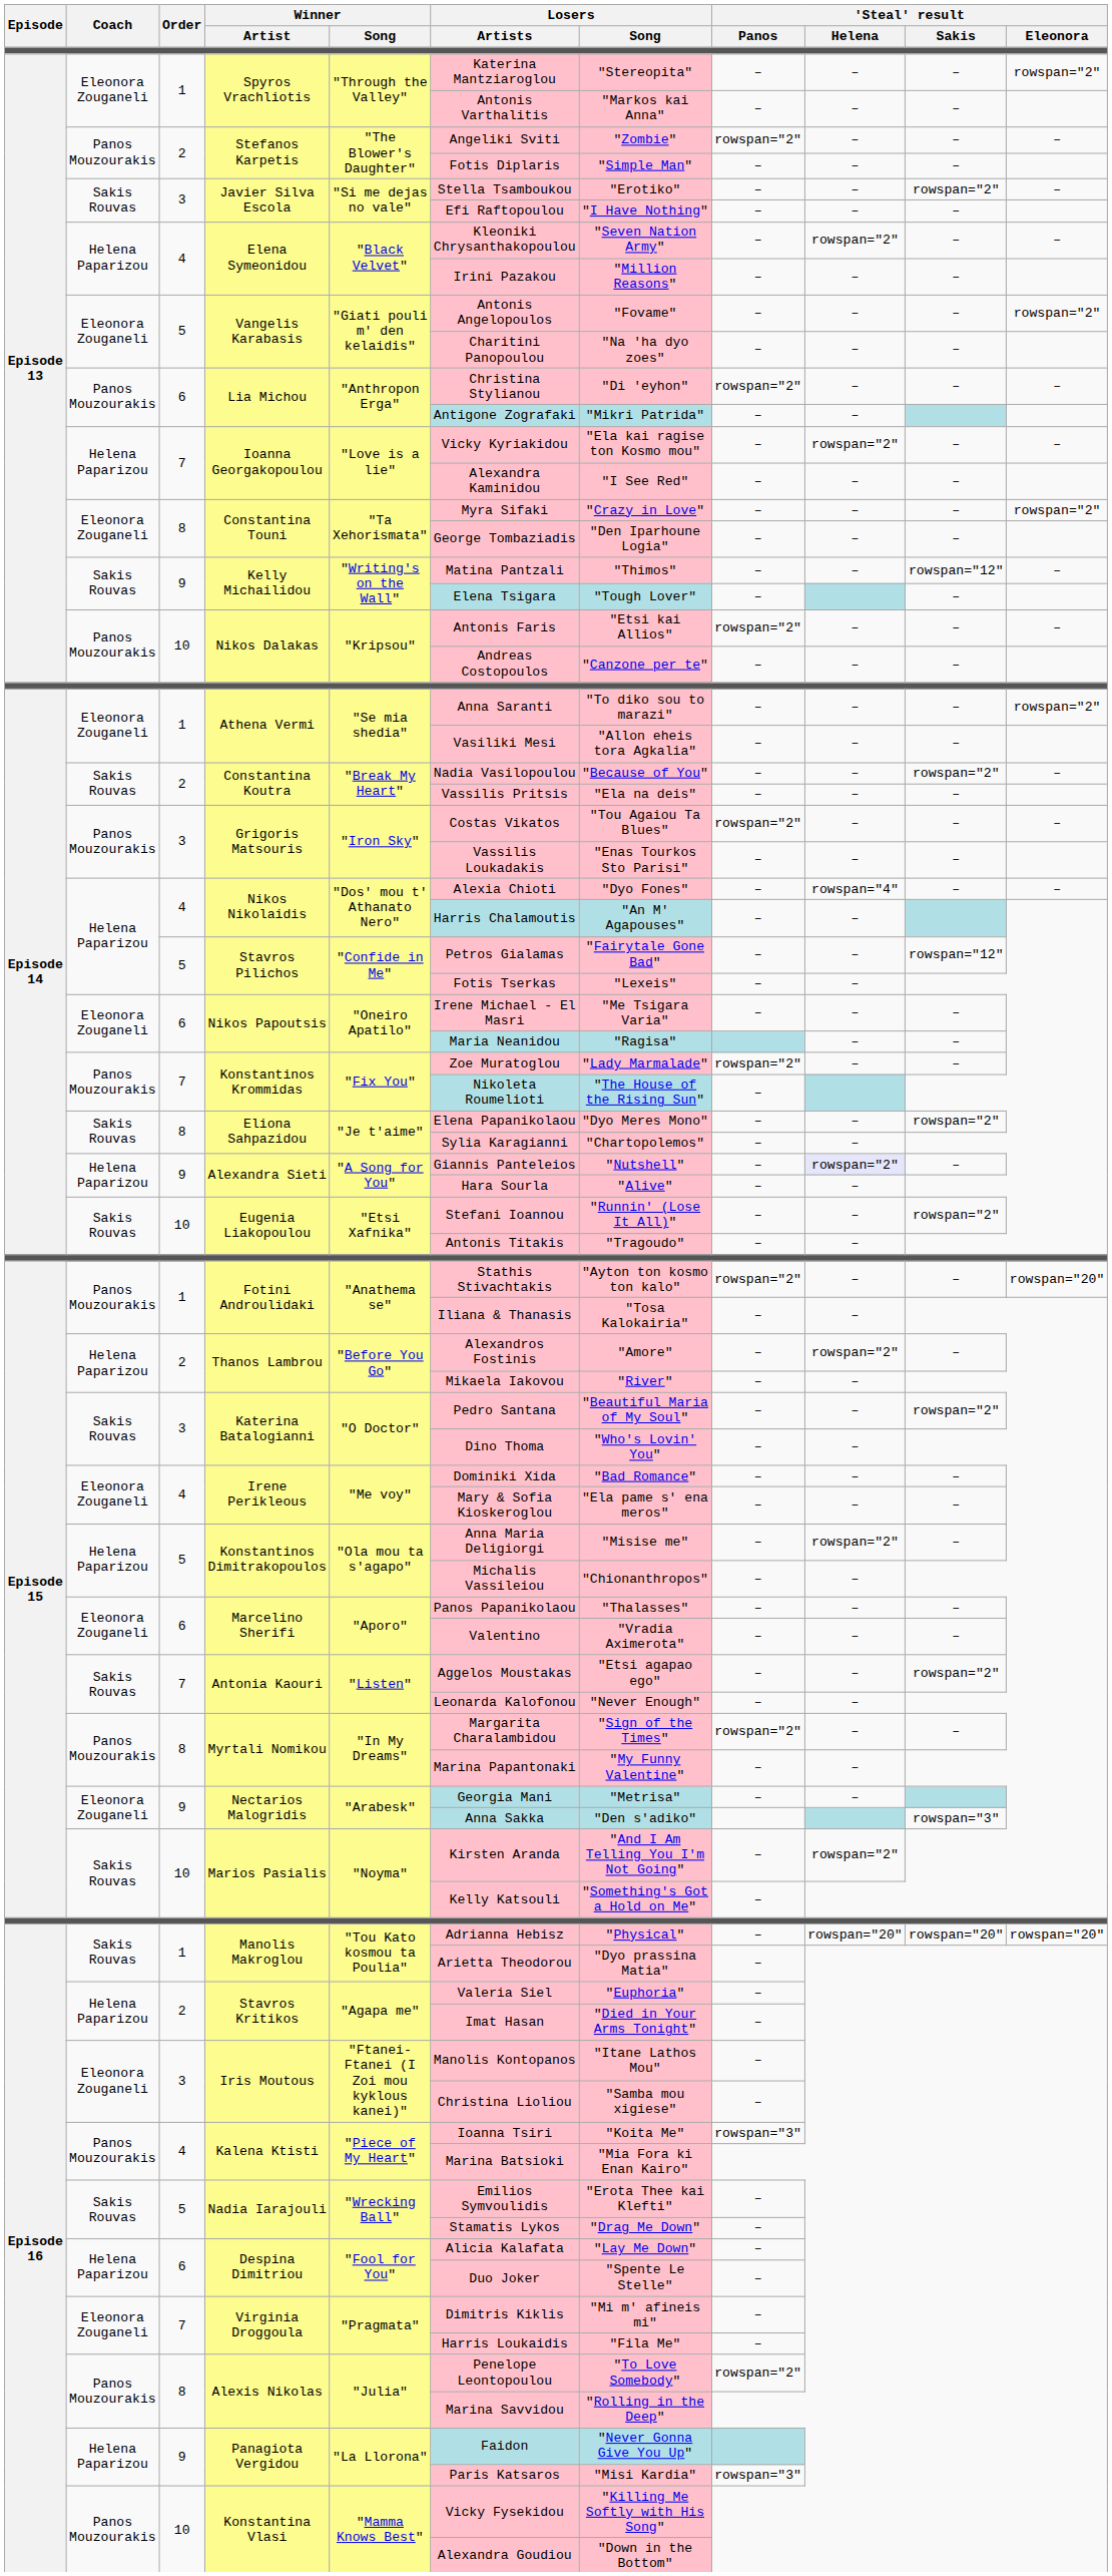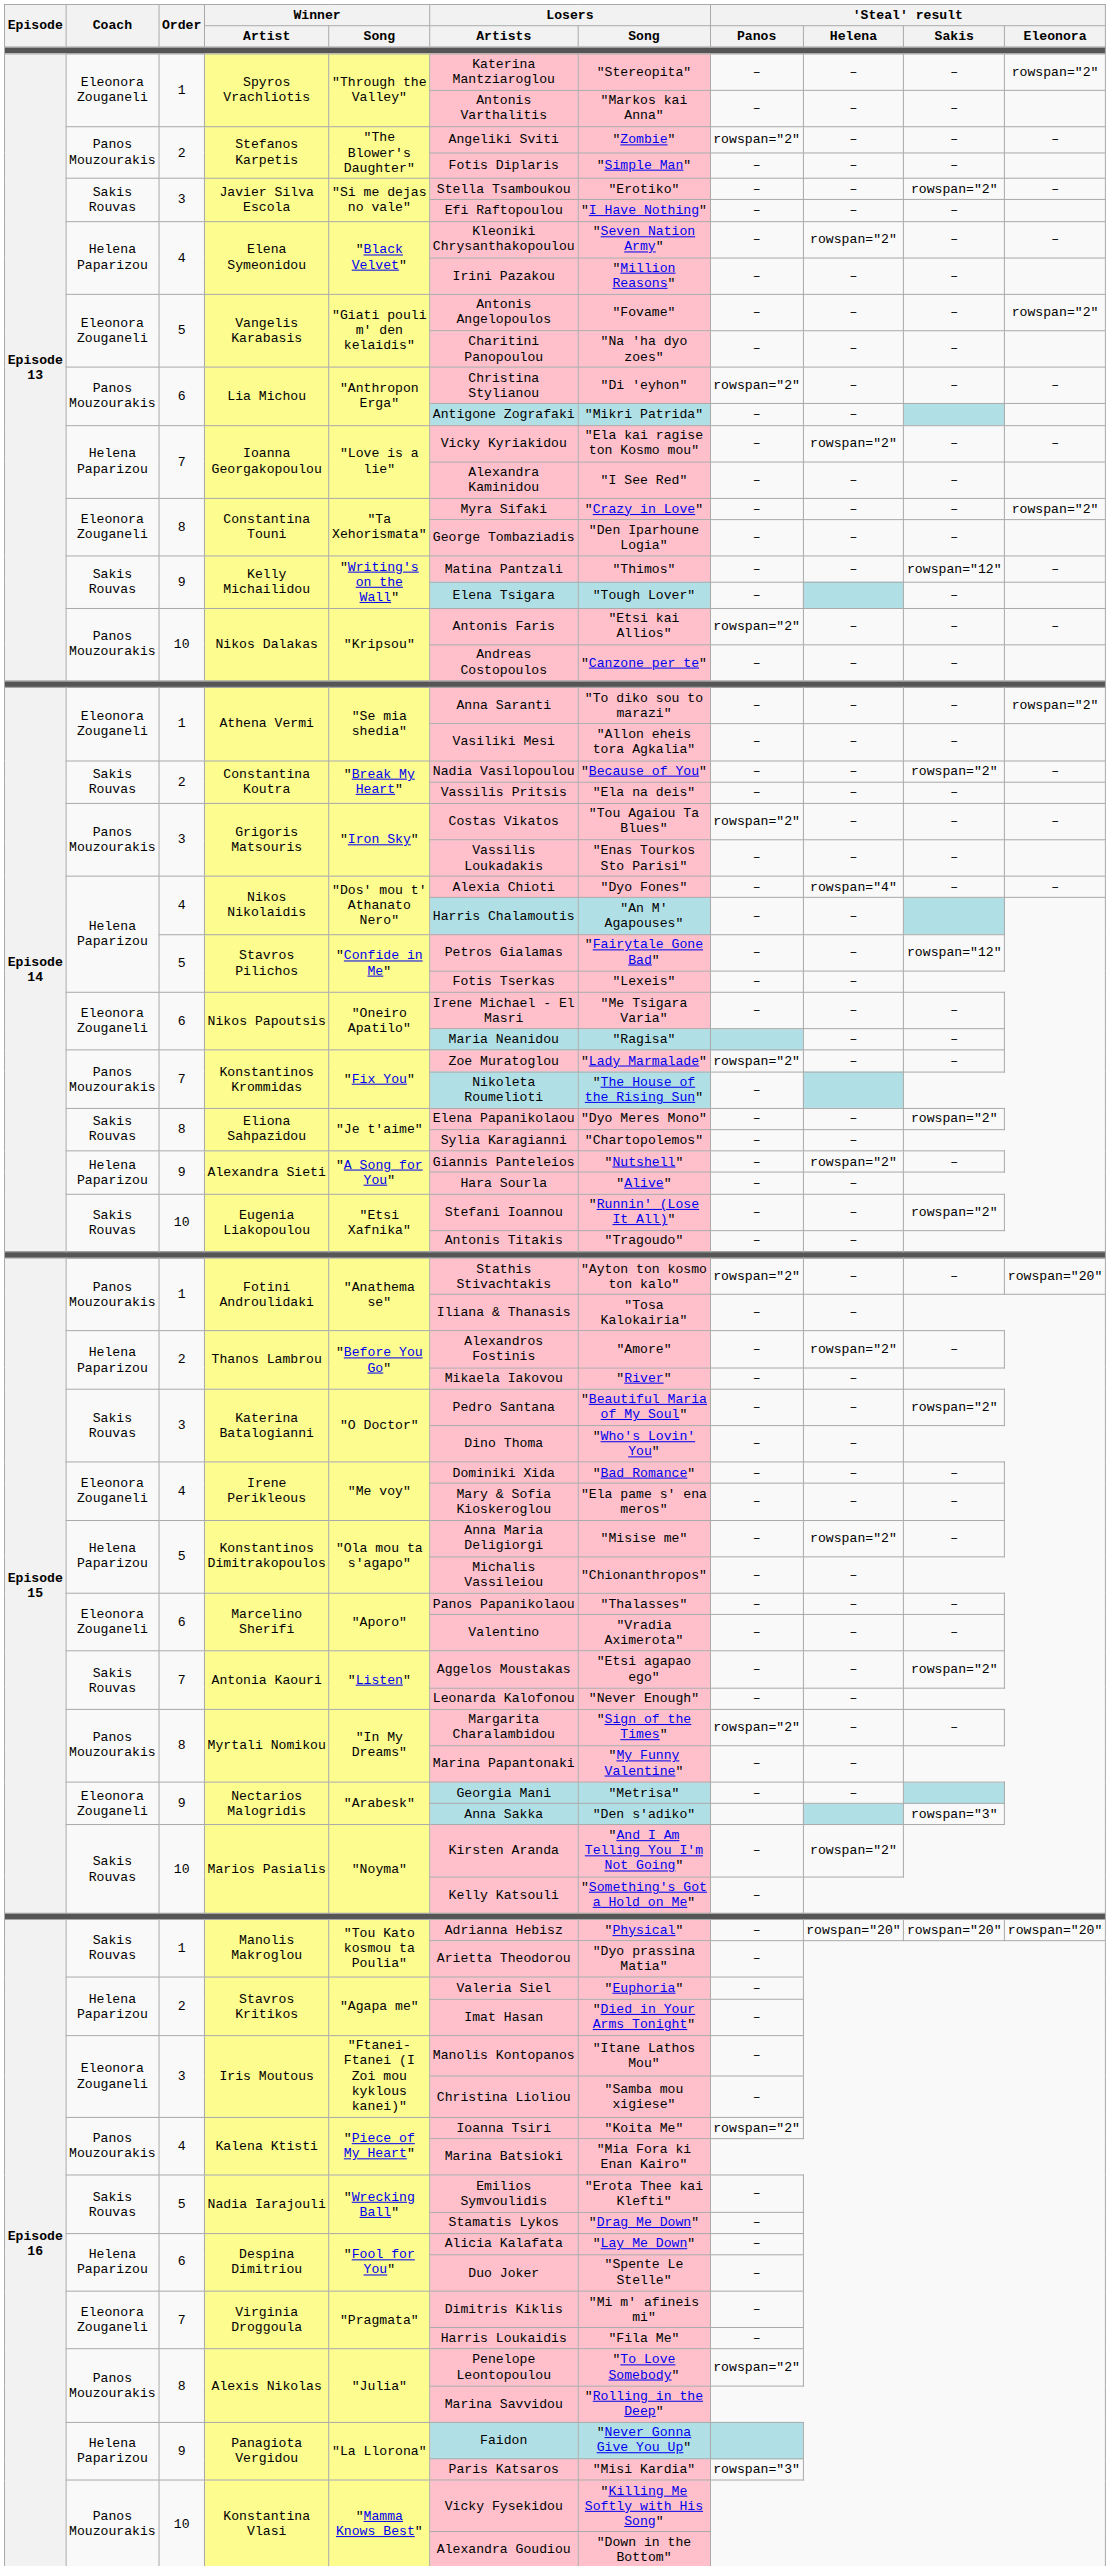row 41 | 'Steal' result / Helena: lavender background -> no background
row 73 | 'Steal' result / Panos: rowspan="3" -> rowspan="2"
